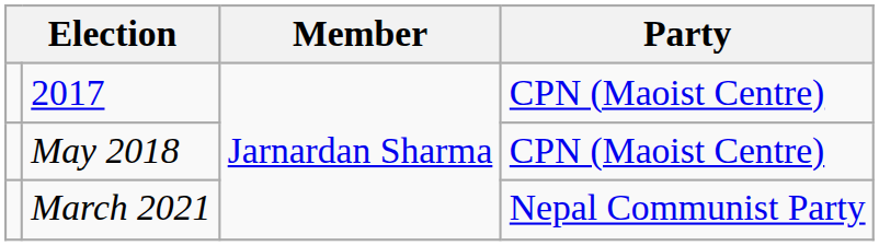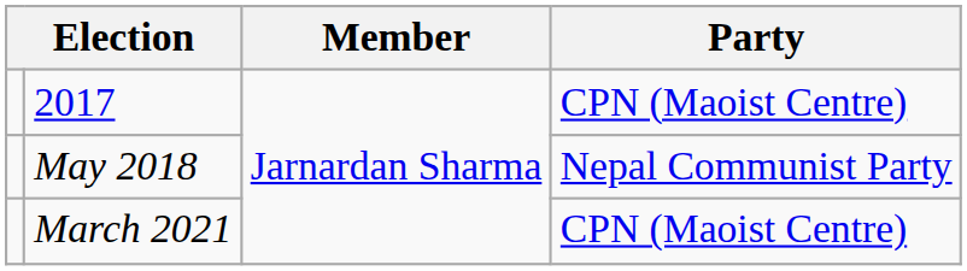May 2018 | Party: CPN (Maoist Centre) -> Nepal Communist Party
March 2021 | Party: Nepal Communist Party -> CPN (Maoist Centre)
